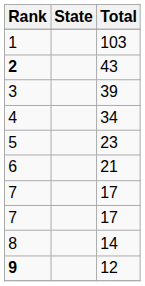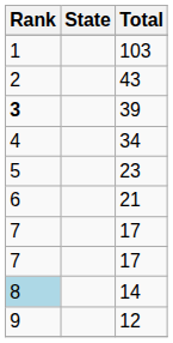2 | Rank: bold -> normal
3 | Rank: normal -> bold
8 | Rank: no background -> lightblue background
9 | Rank: bold -> normal
